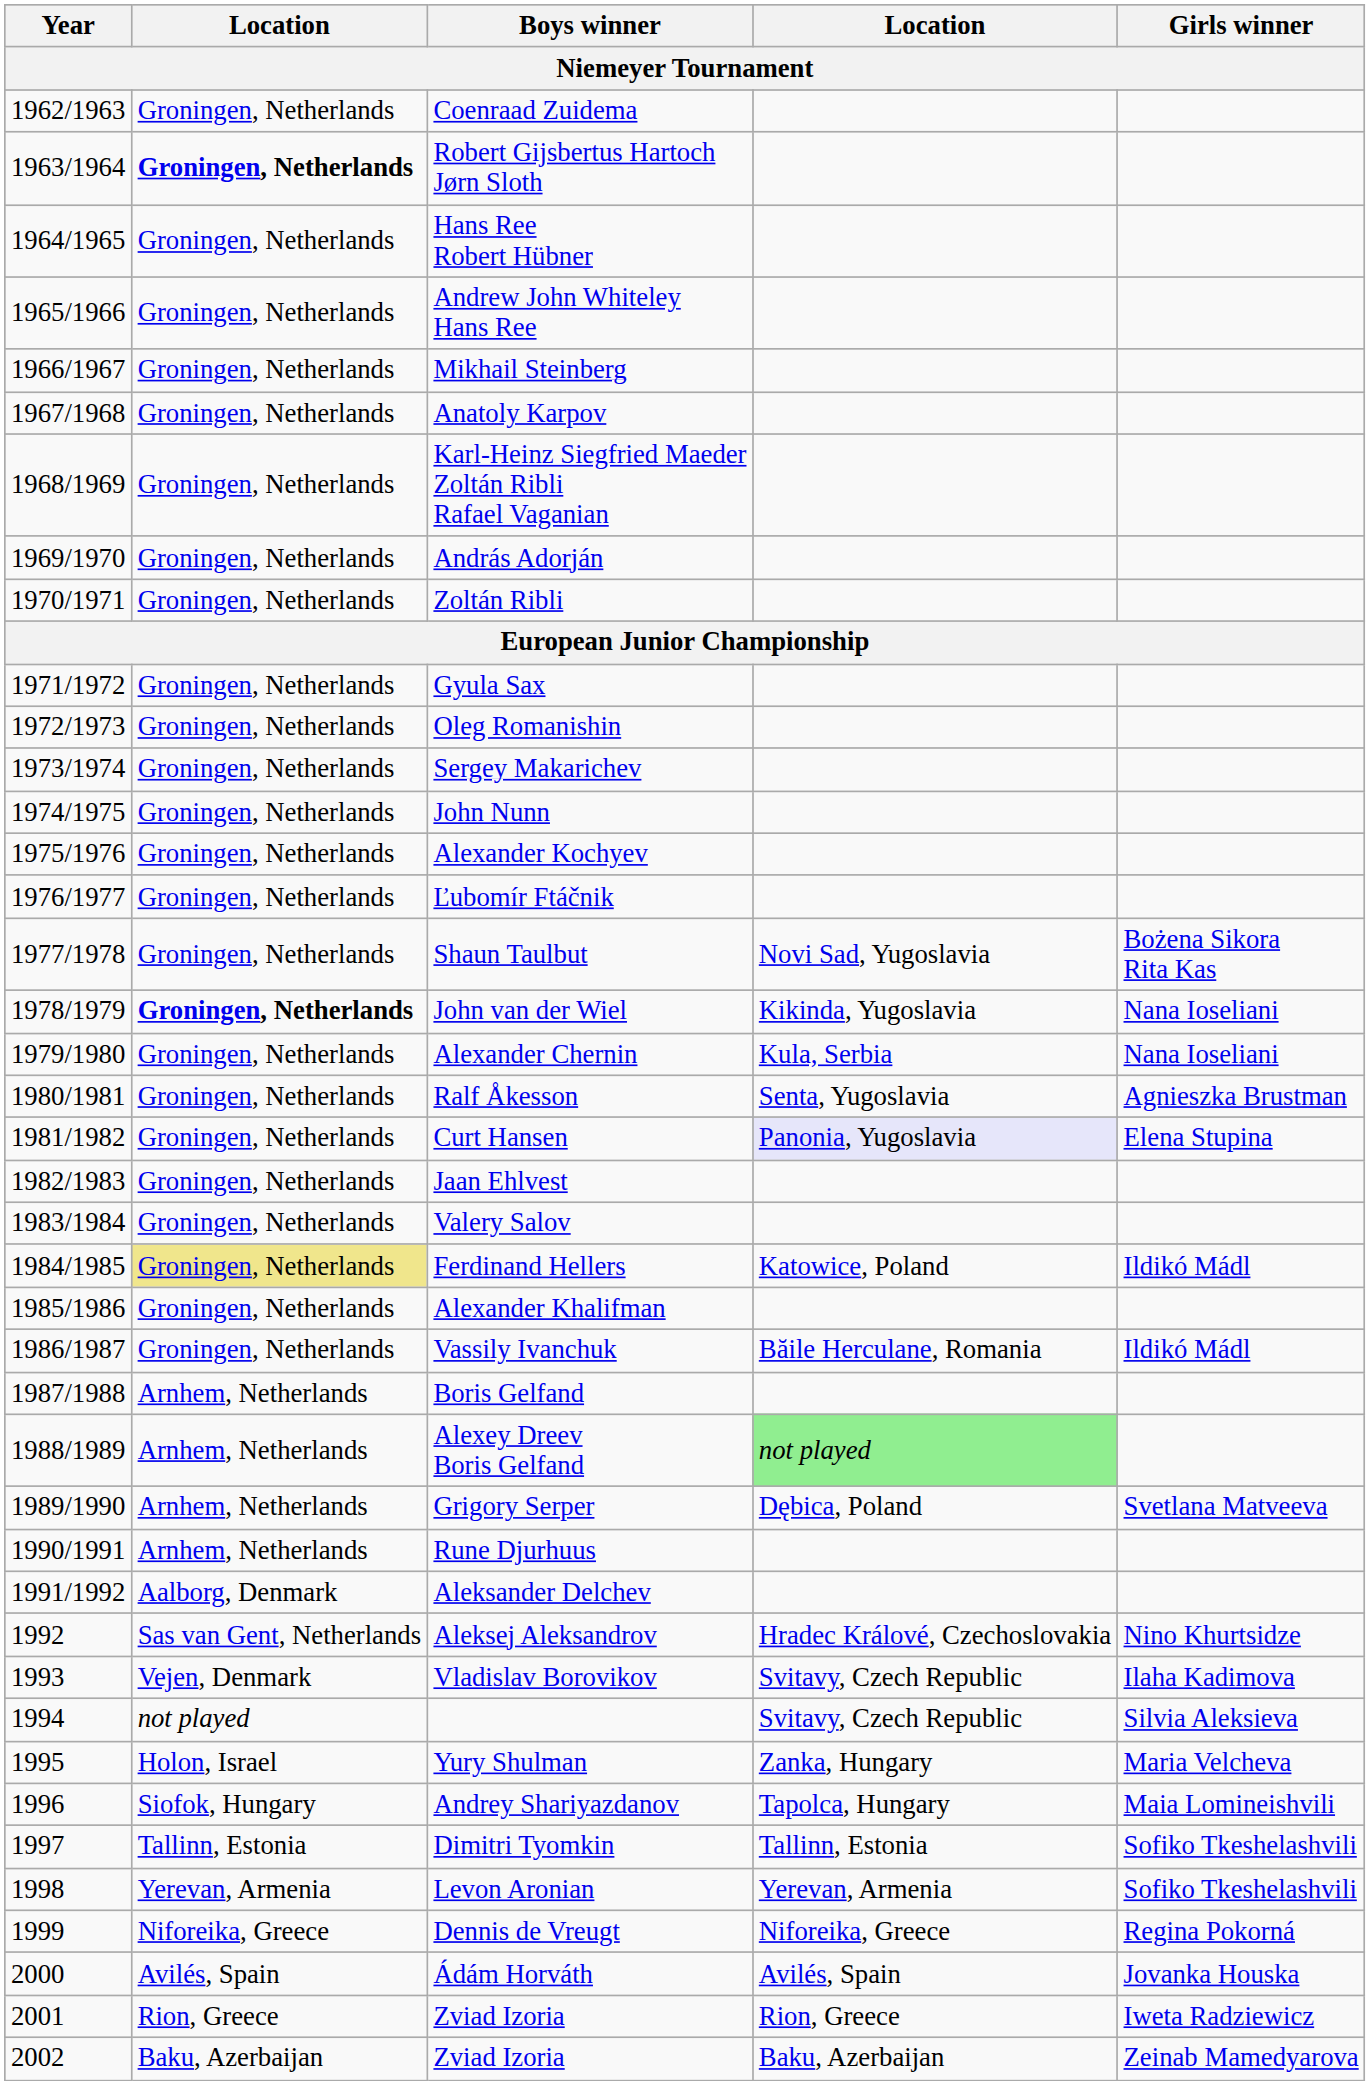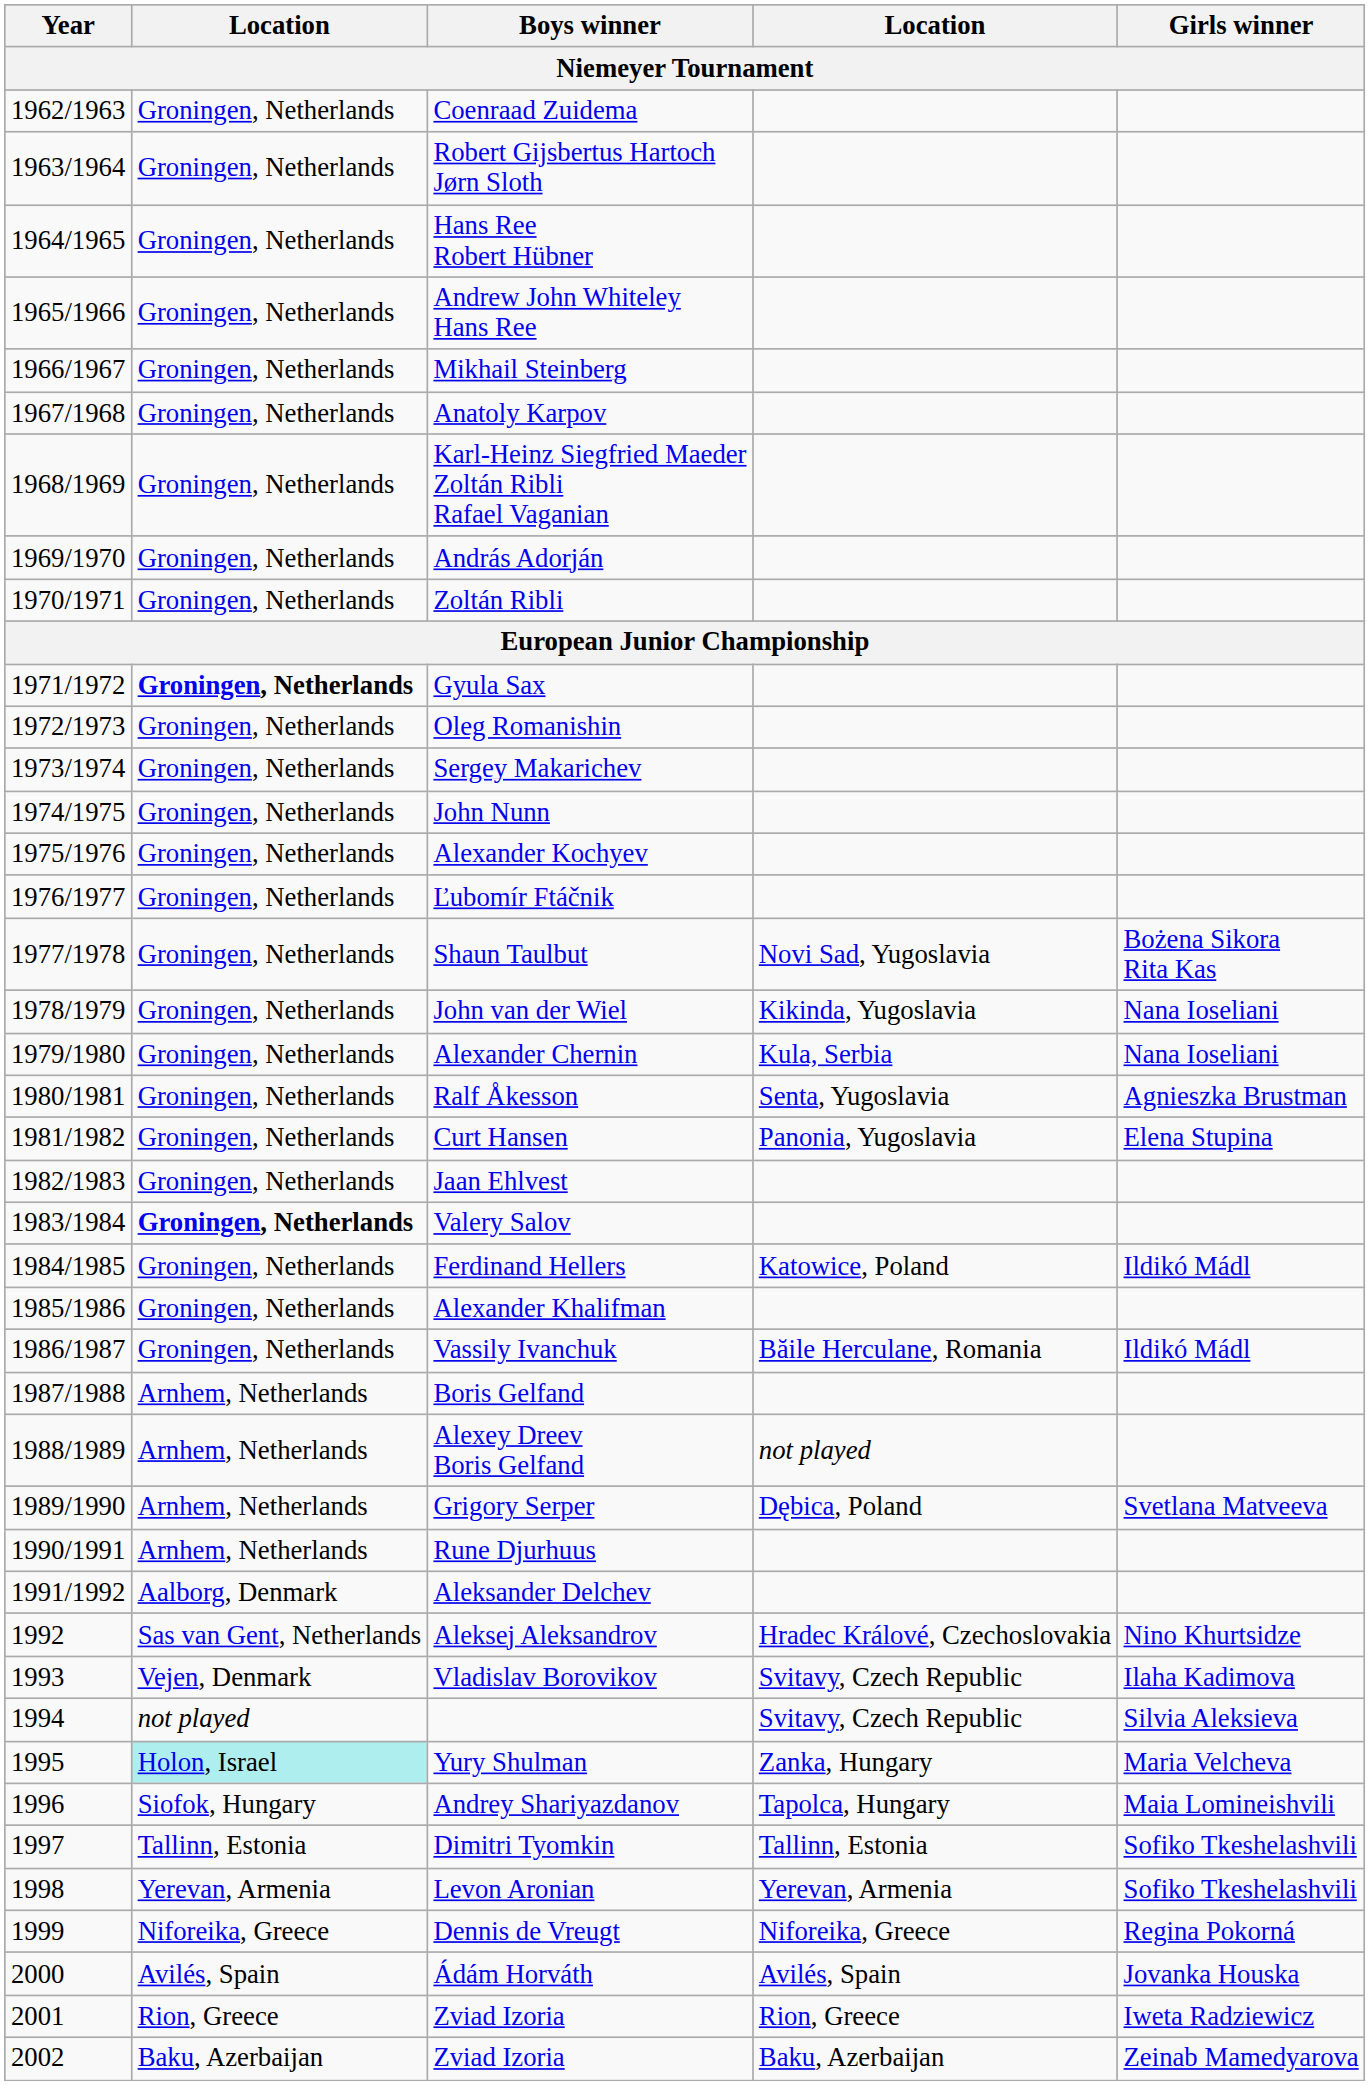Robert Gijsbertus Hartoch Jørn Sloth | column 2: bold -> normal
Gyula Sax | column 2: normal -> bold
John van der Wiel | column 2: bold -> normal
Curt Hansen | column 4: lavender background -> no background
Valery Salov | column 2: normal -> bold
Ferdinand Hellers | column 2: khaki background -> no background
Alexey Dreev Boris Gelfand | column 4: lightgreen background -> no background
Yury Shulman | column 2: no background -> paleturquoise background
